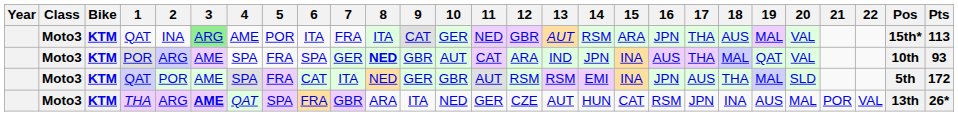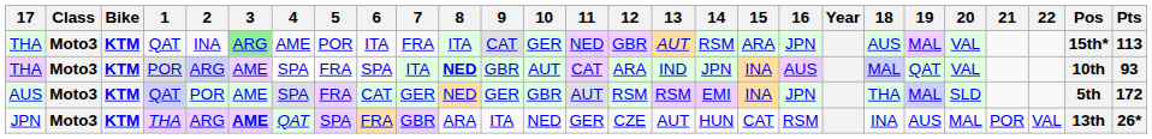columns swapped: Year <-> 17
row 3 | 7: GER -> ITA
row 4 | 7: ITA -> GER
